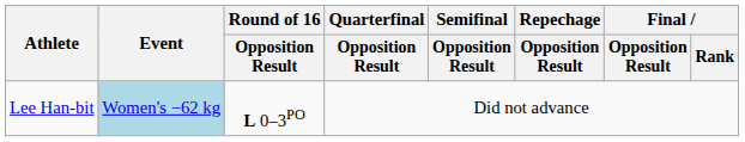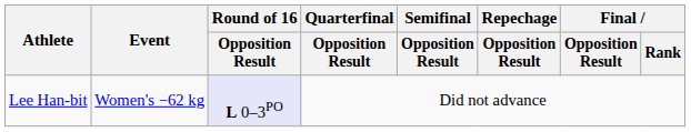Lee Han-bit | Event: lightblue background -> no background
Lee Han-bit | Round of 16 / Opposition Result: no background -> lavender background
